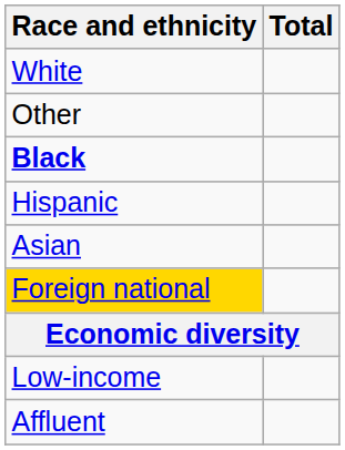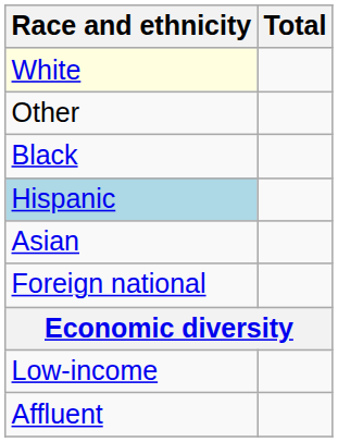White | Race and ethnicity: no background -> lightyellow background
Black | Race and ethnicity: bold -> normal
Hispanic | Race and ethnicity: no background -> lightblue background
Foreign national | Race and ethnicity: gold background -> no background
